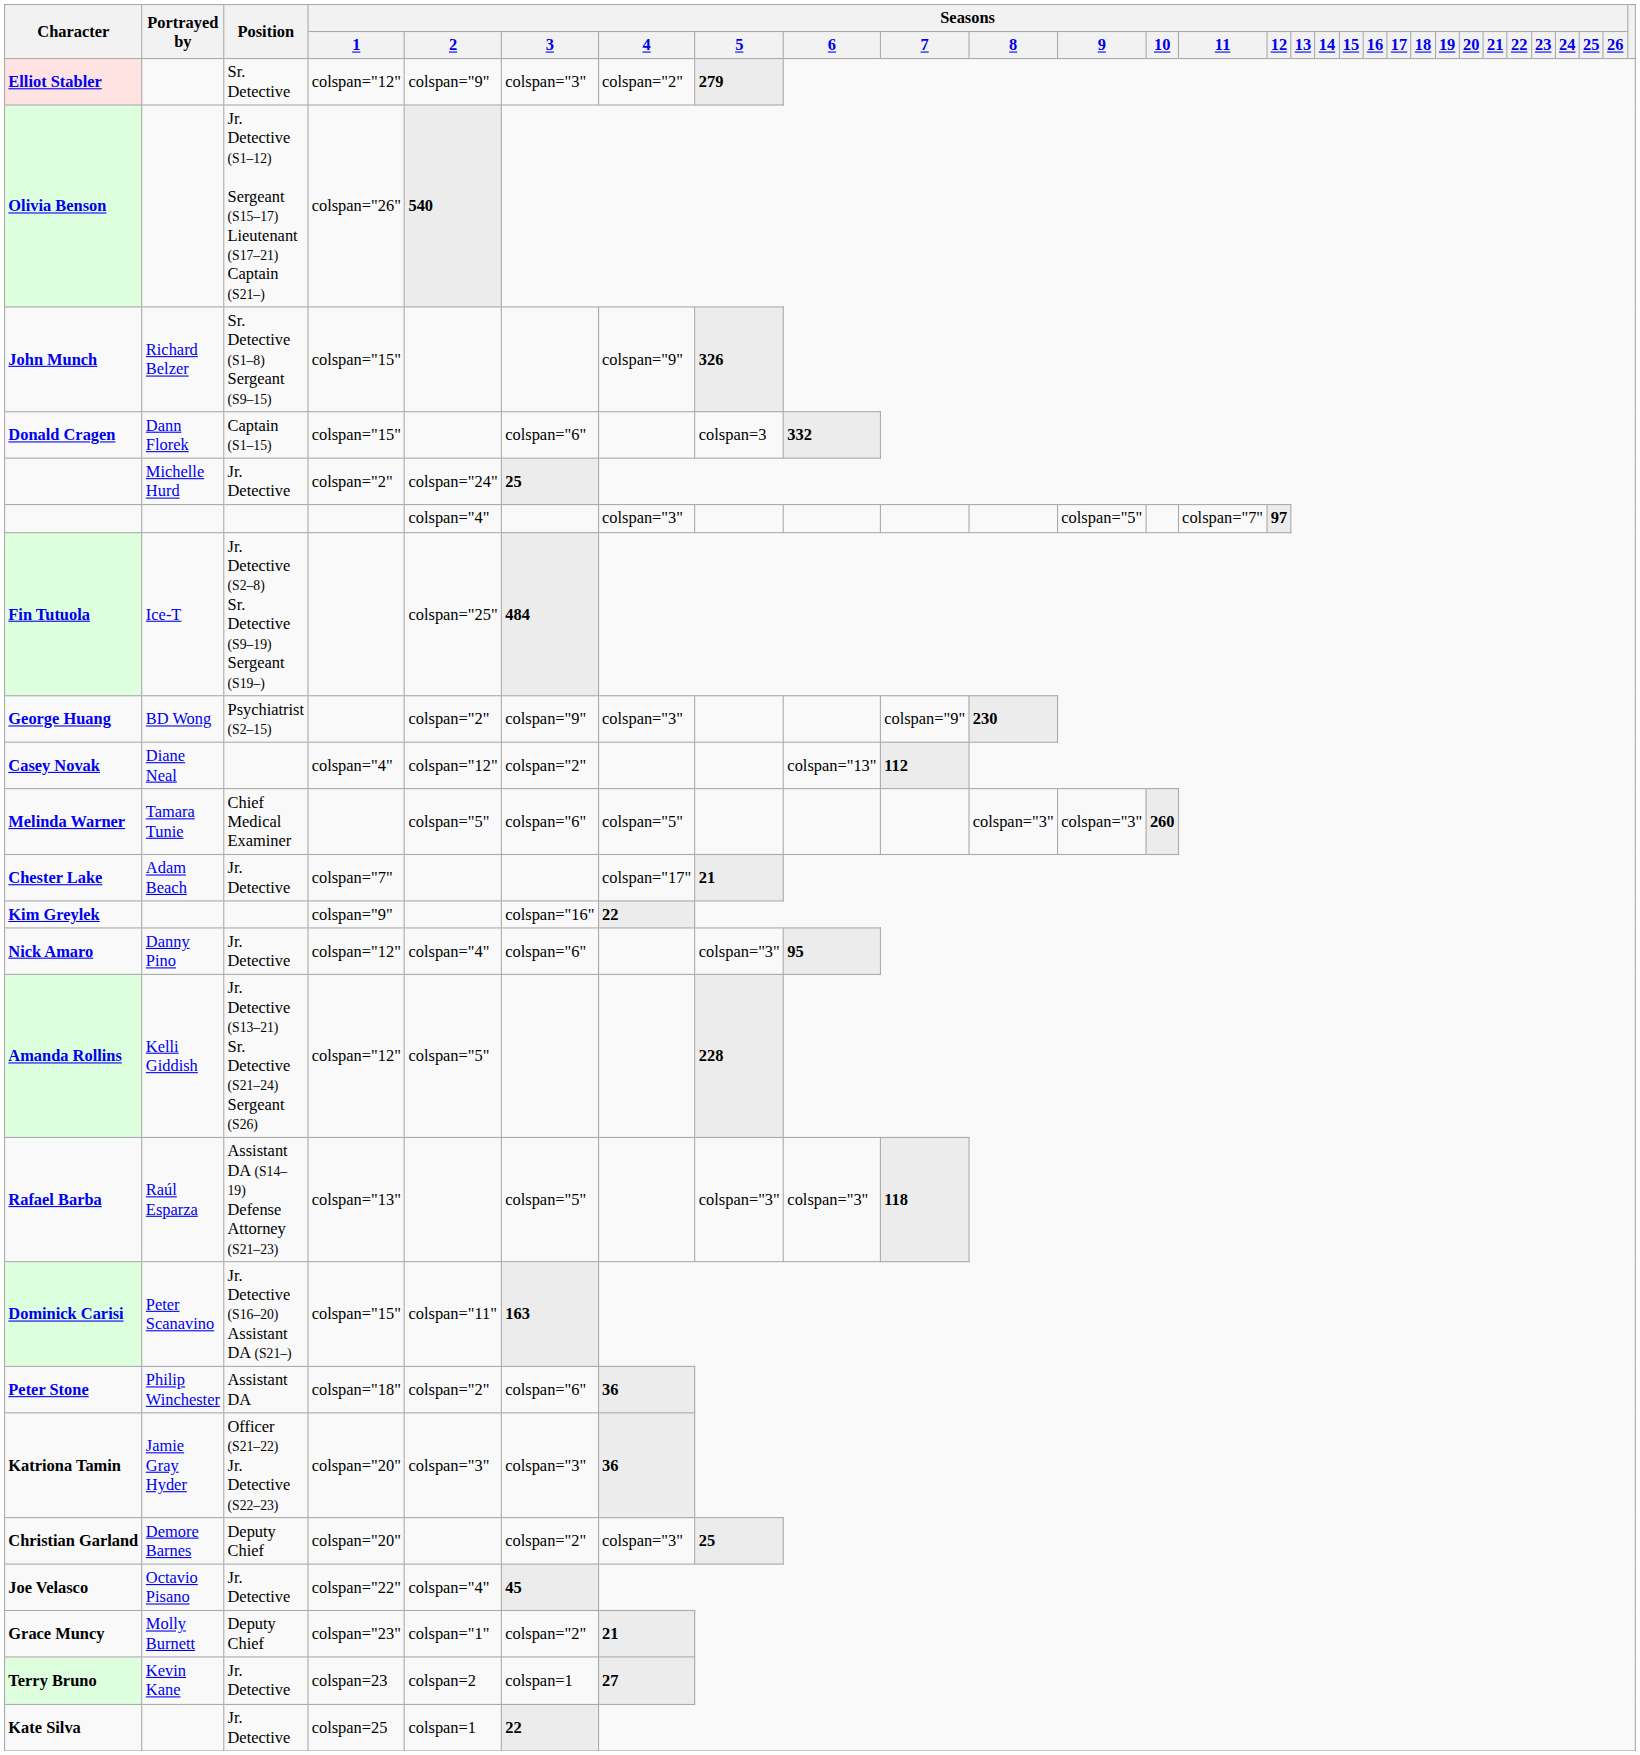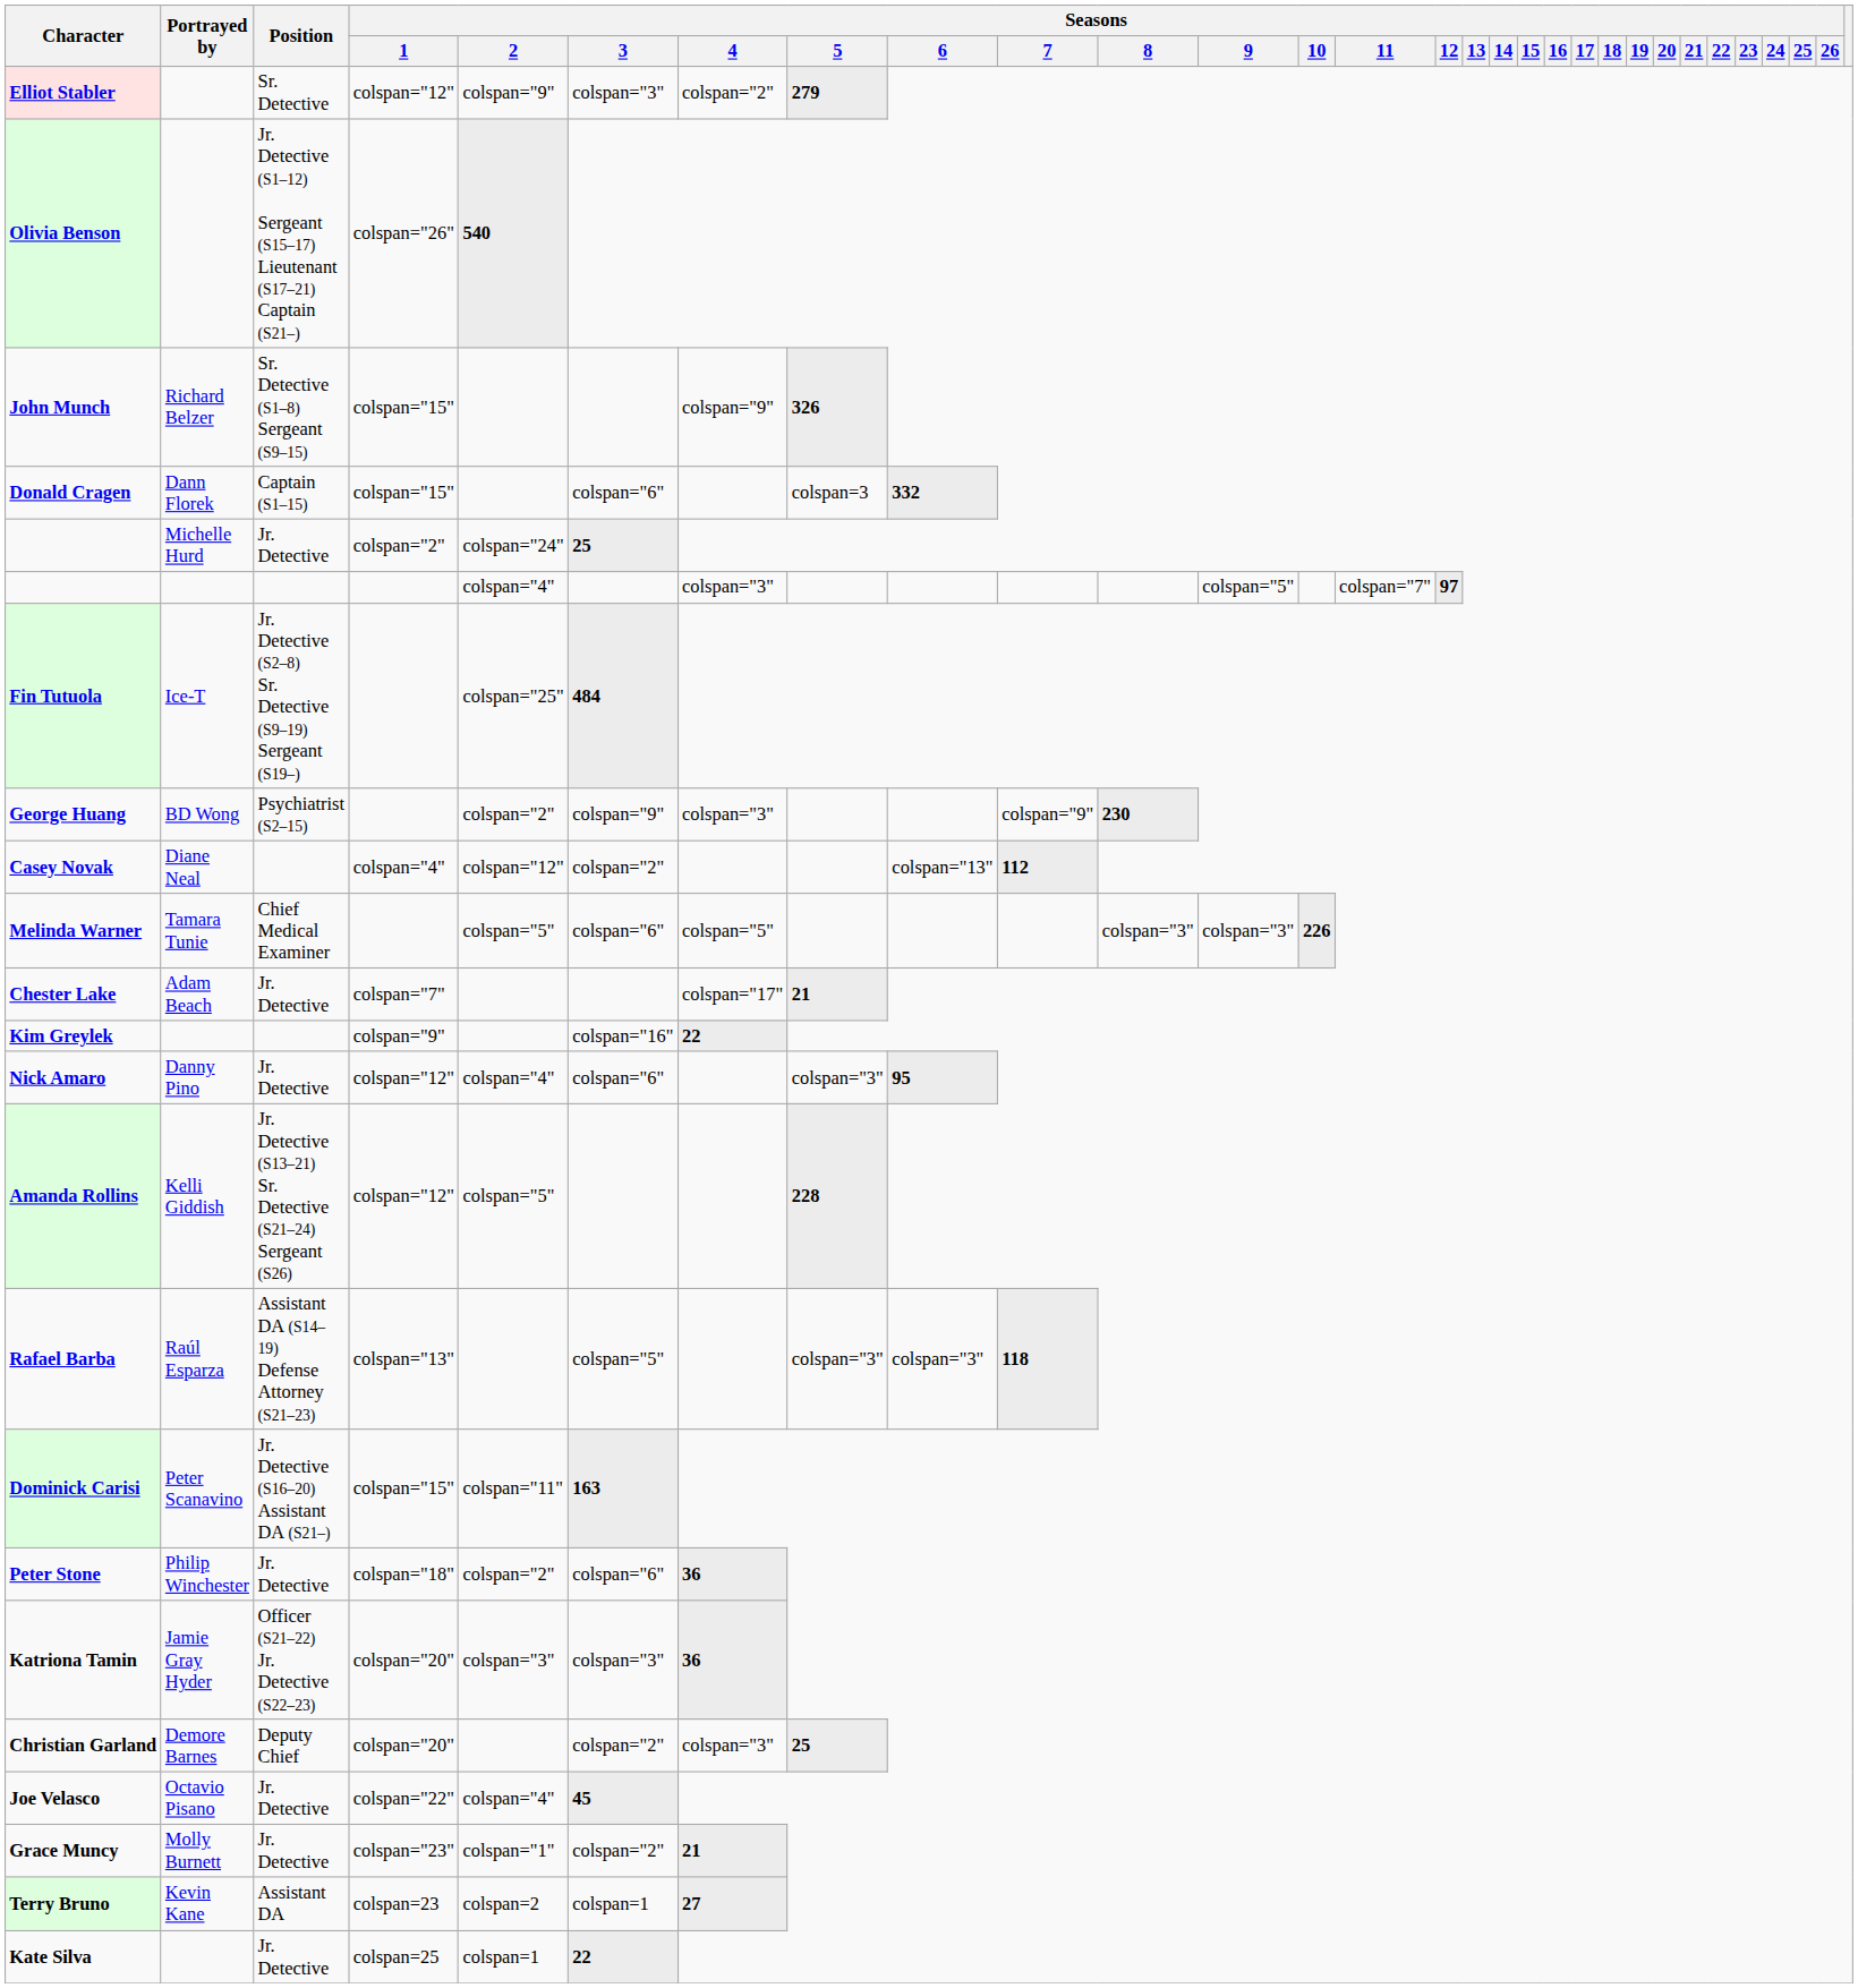Melinda Warner | Seasons / 10: 260 -> 226
Peter Stone | Position: Assistant DA -> Jr. Detective
Grace Muncy | Position: Deputy Chief -> Jr. Detective
Terry Bruno | Position: Jr. Detective -> Assistant DA
